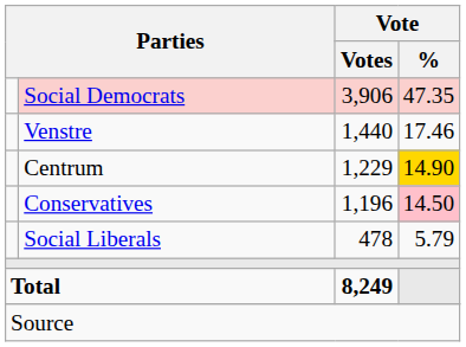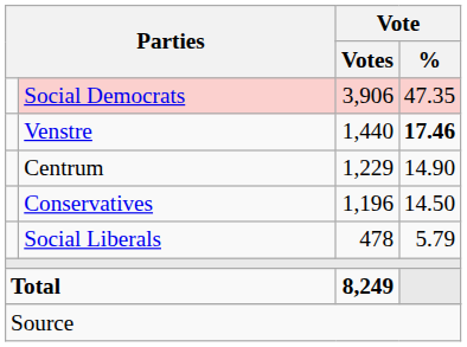Venstre | Vote / %: normal -> bold
Centrum | Vote / %: gold background -> no background
Conservatives | Vote / %: pink background -> no background
